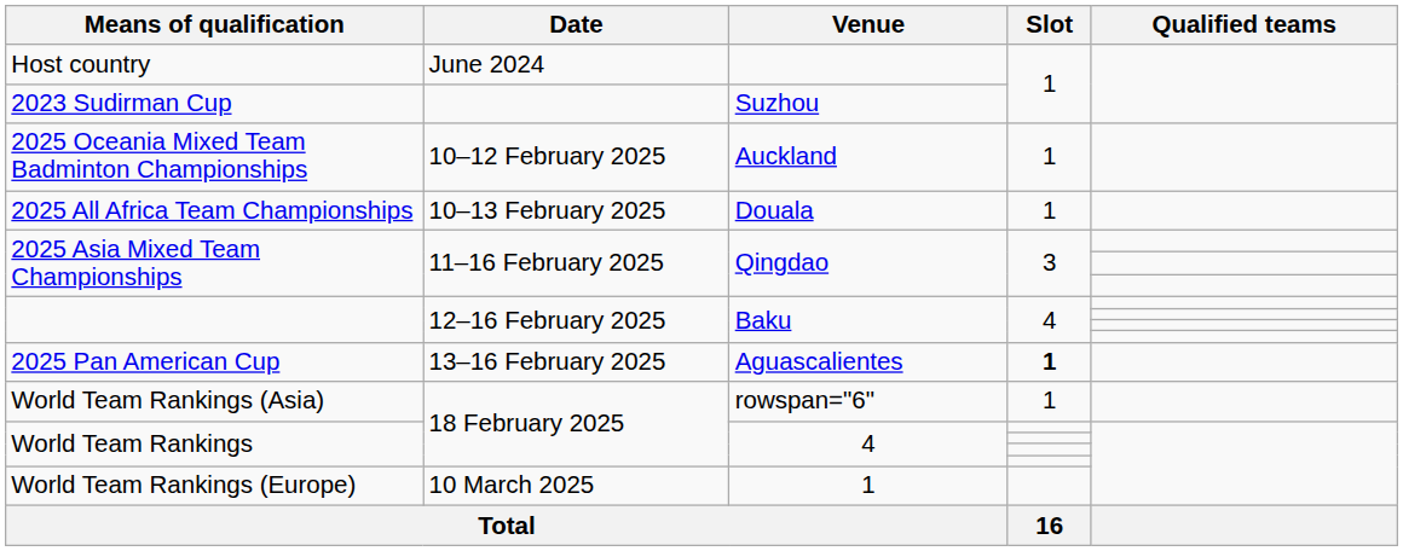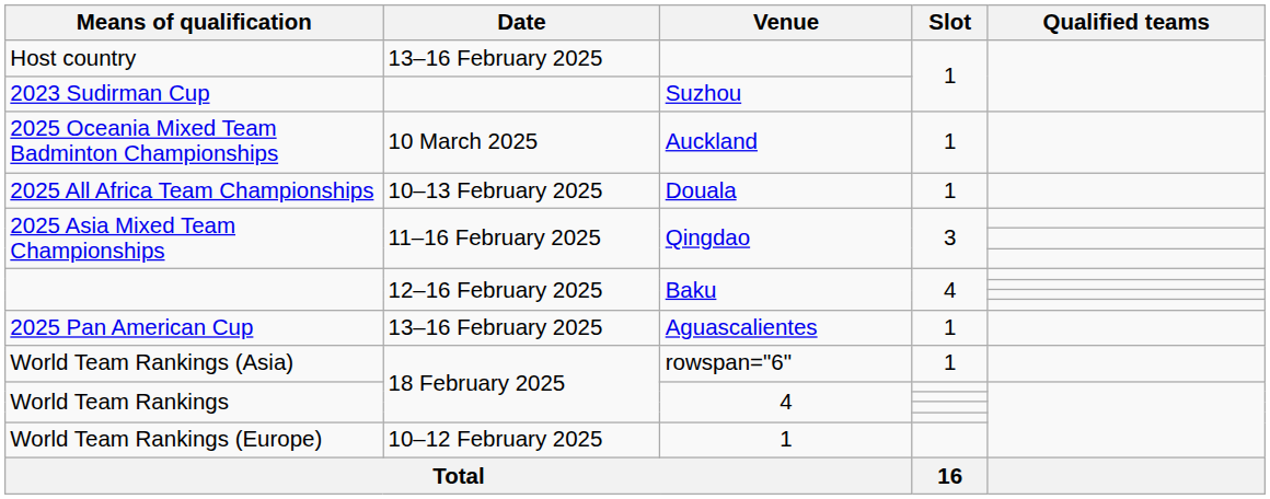Host country | Date: June 2024 -> 13–16 February 2025
2025 Oceania Mixed Team Badminton Championships | Date: 10–12 February 2025 -> 10 March 2025
2025 Pan American Cup | Slot: bold -> normal
World Team Rankings (Europe) | Date: 10 March 2025 -> 10–12 February 2025
